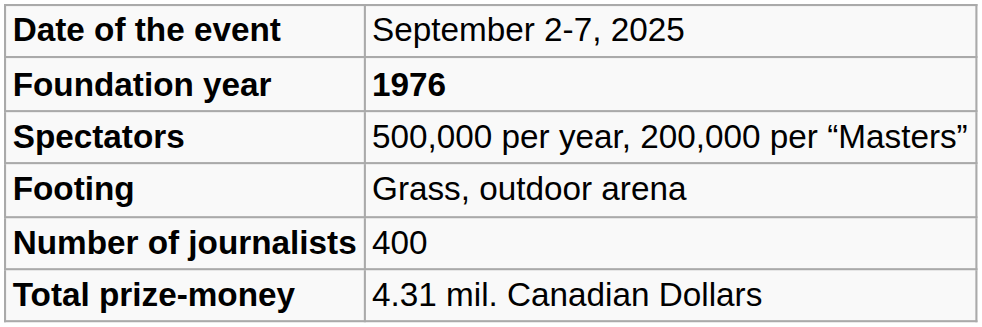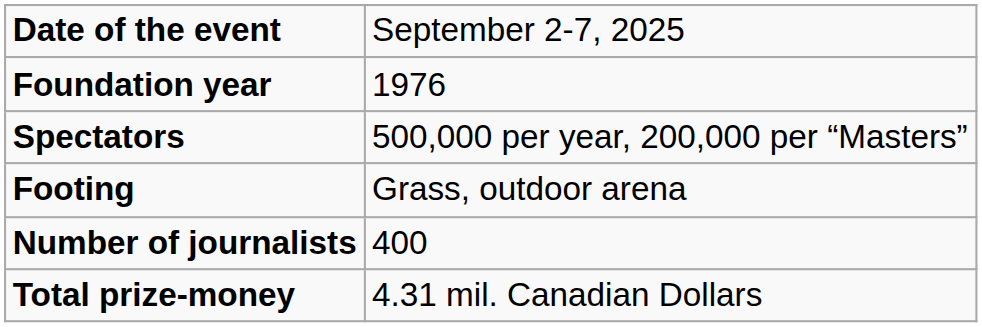Foundation year | column 2: bold -> normal
